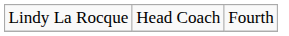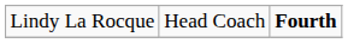Lindy La Rocque | column 3: normal -> bold
